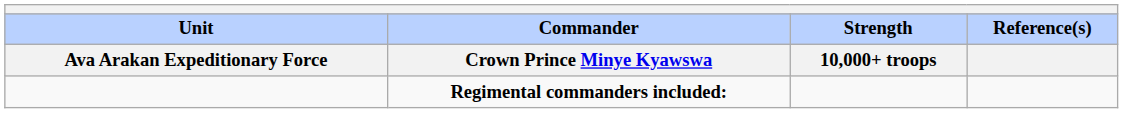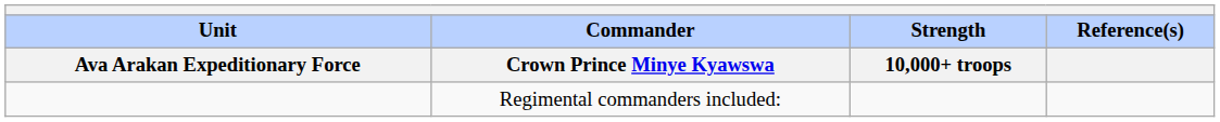Regimental commanders included: | Commander / Crown Prince Minye Kyawswa: bold -> normal
